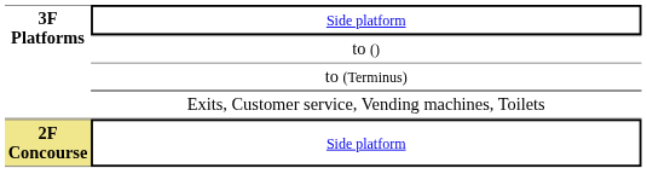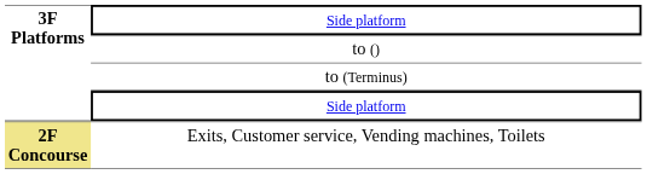row 4 | column 2: Exits, Customer service, Vending machines, Toilets -> Side platform
row 5 | column 2: Side platform -> Exits, Customer service, Vending machines, Toilets
